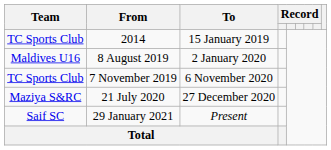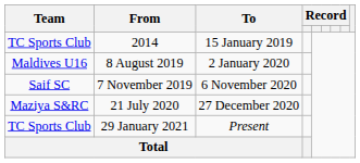7 November 2019 | Team: TC Sports Club -> Saif SC
29 January 2021 | Team: Saif SC -> TC Sports Club
